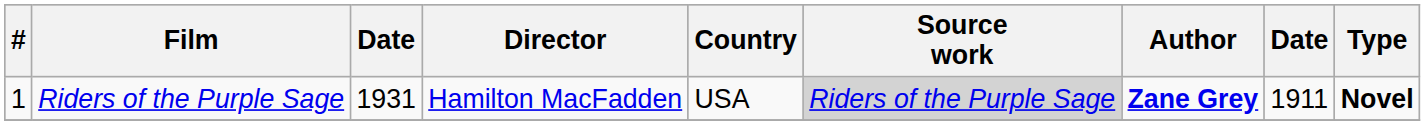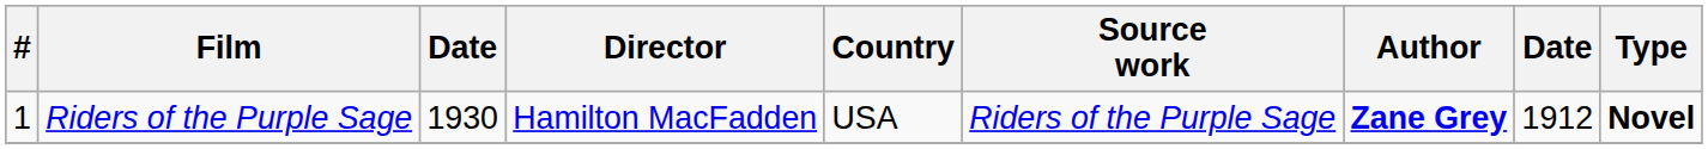row 2 | column 3: 1931 -> 1930
row 2 | Source work: lightgrey background -> no background
row 2 | column 8: 1911 -> 1912
